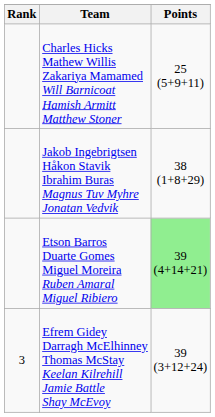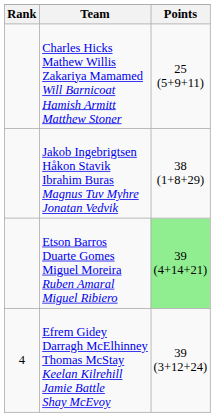row 5 | Rank: 3 -> 4
